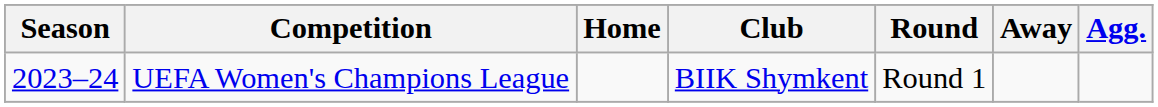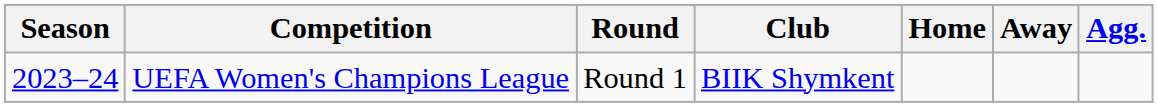columns swapped: Round <-> Home
